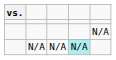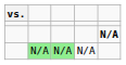row 3 | column 5: normal -> bold
row 4 | column 2: no background -> lightgreen background
row 4 | column 3: no background -> lightgreen background
row 4 | column 4: paleturquoise background -> no background
